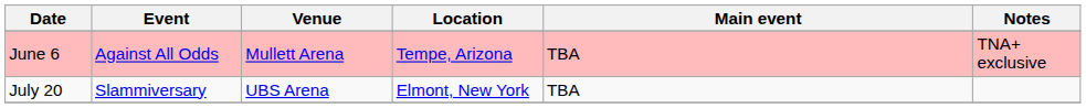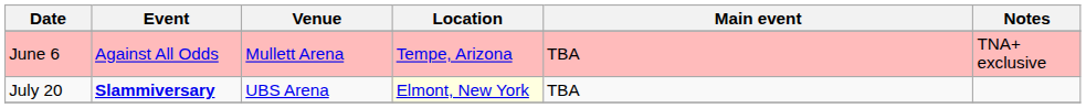July 20 | Event: normal -> bold
July 20 | Location: no background -> lightyellow background
